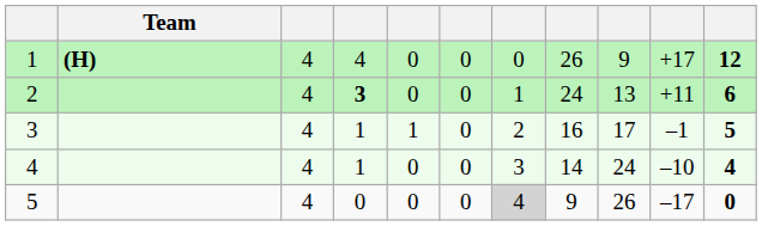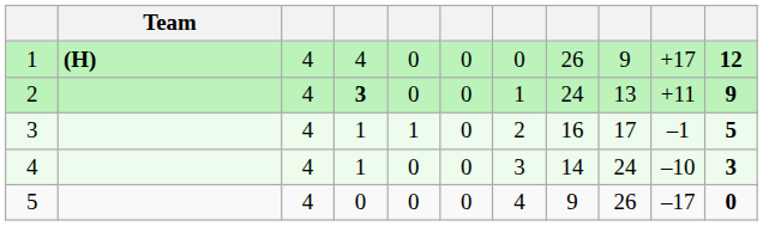row 3 | column 11: 6 -> 9
row 5 | column 11: 4 -> 3
row 6 | column 7: lightgrey background -> no background
